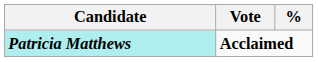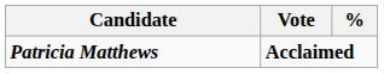Patricia Matthews | Candidate: paleturquoise background -> no background
